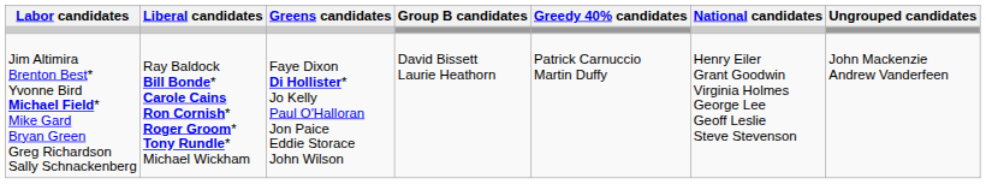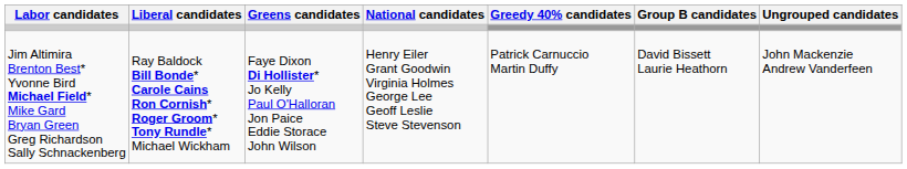columns swapped: National candidates <-> Group B candidates
